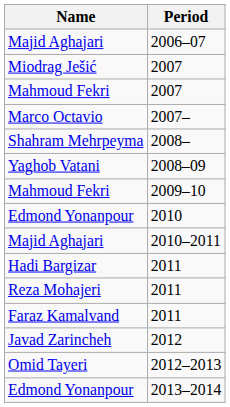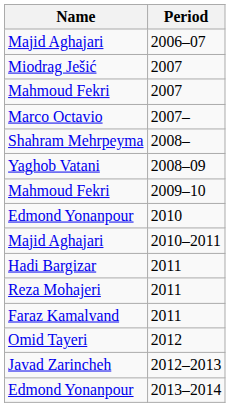row 14 | Name: Javad Zarincheh -> Omid Tayeri
row 15 | Name: Omid Tayeri -> Javad Zarincheh
